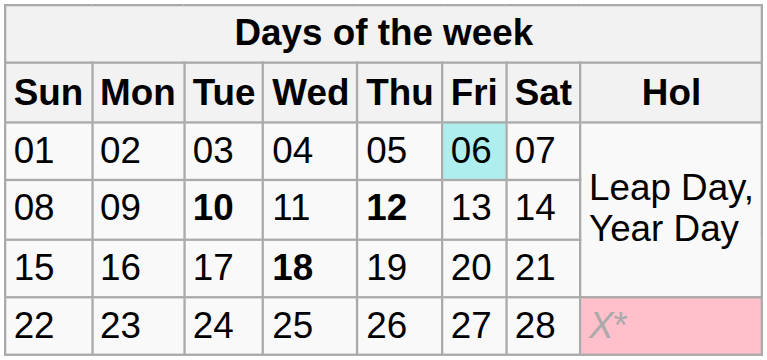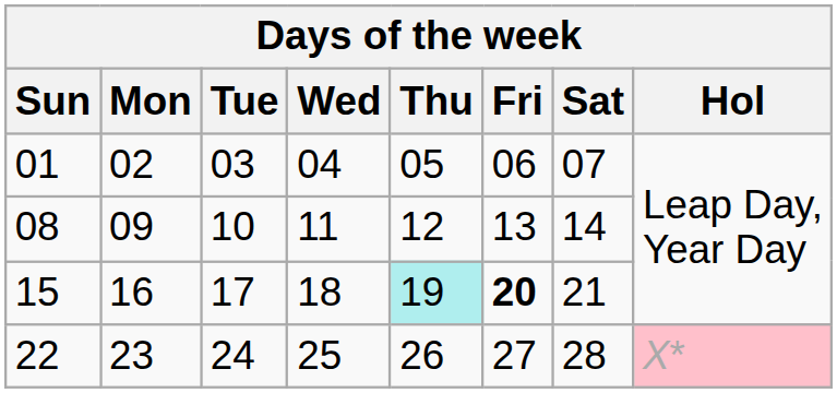01 | Fri: paleturquoise background -> no background
08 | Tue: bold -> normal
08 | Thu: bold -> normal
15 | Wed: bold -> normal
15 | Thu: no background -> paleturquoise background
15 | Fri: normal -> bold
